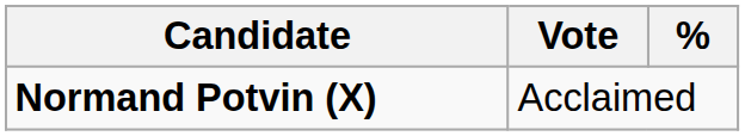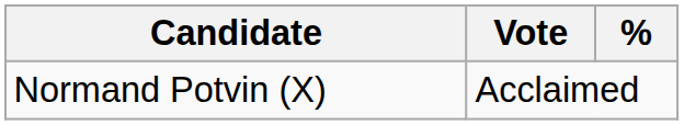Normand Potvin (X) | Candidate: bold -> normal
